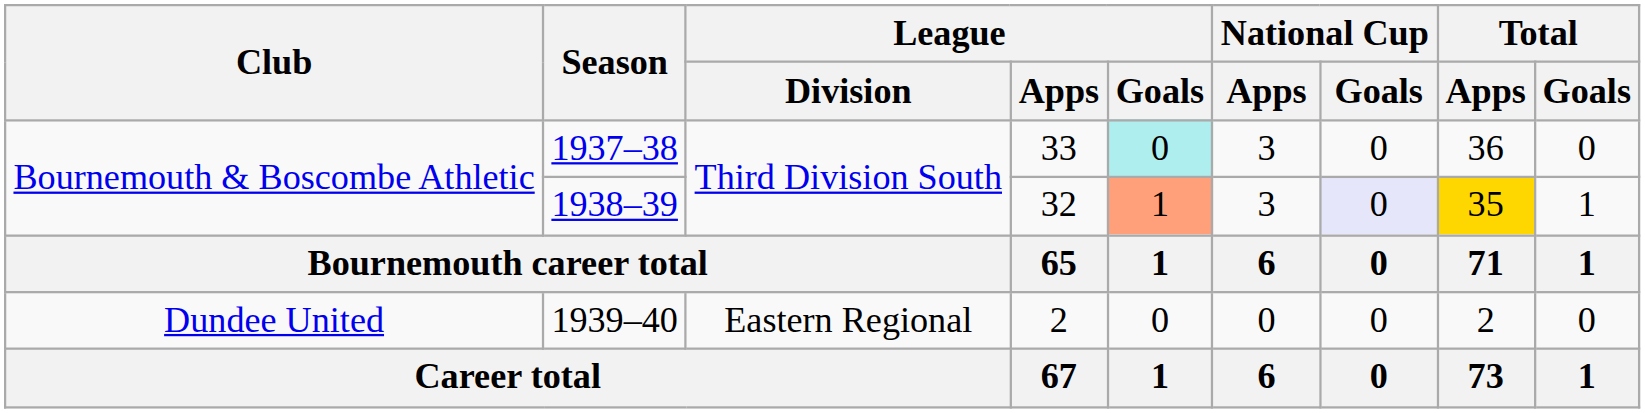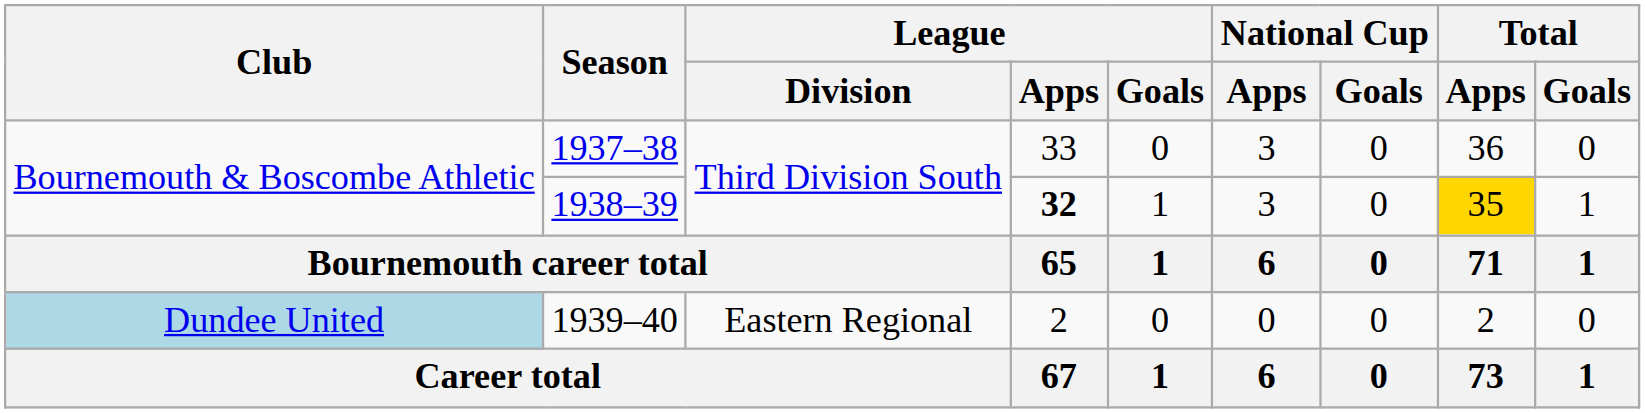1937–38 | League / Goals: paleturquoise background -> no background
1938–39 | League / Apps: normal -> bold
1938–39 | League / Goals: lightsalmon background -> no background
1938–39 | National Cup / Goals: lavender background -> no background
1939–40 | Club: no background -> lightblue background
